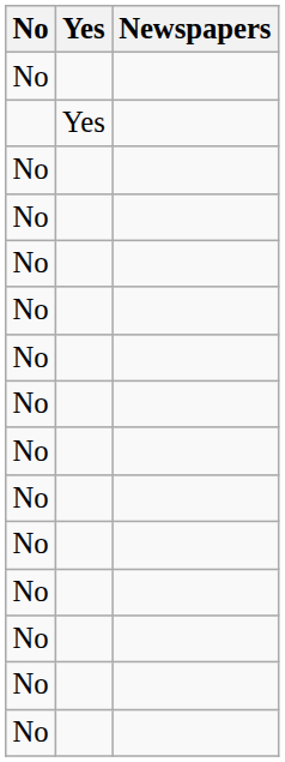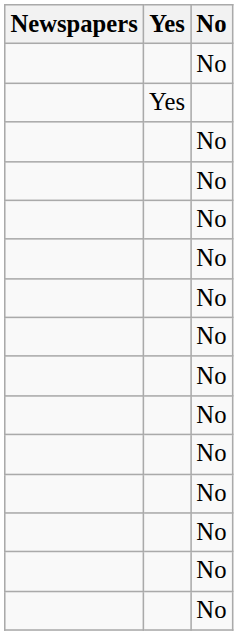columns swapped: Newspapers <-> No
